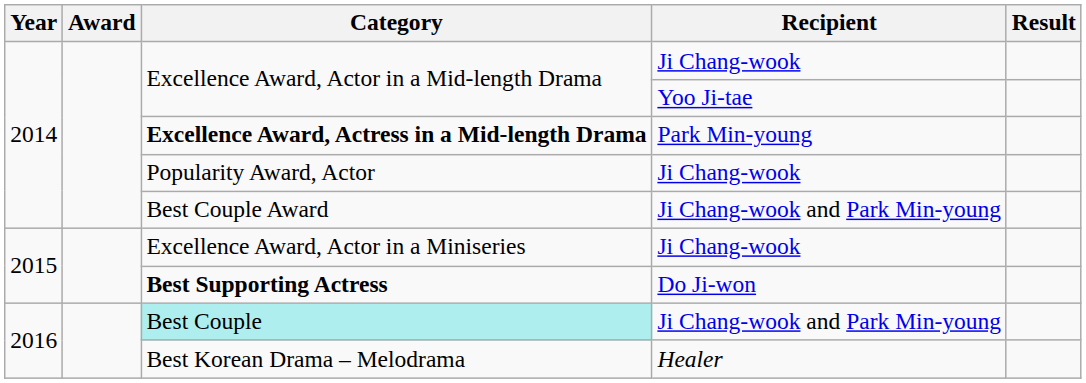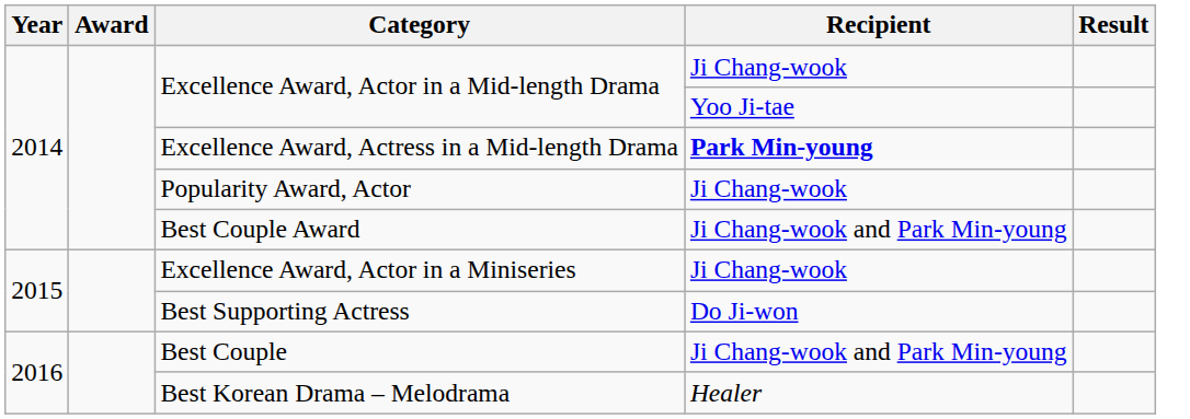Excellence Award, Actress in a Mid-length Drama | Category: bold -> normal
Excellence Award, Actress in a Mid-length Drama | Recipient: normal -> bold
Best Supporting Actress | Category: bold -> normal
Best Couple | Category: paleturquoise background -> no background
